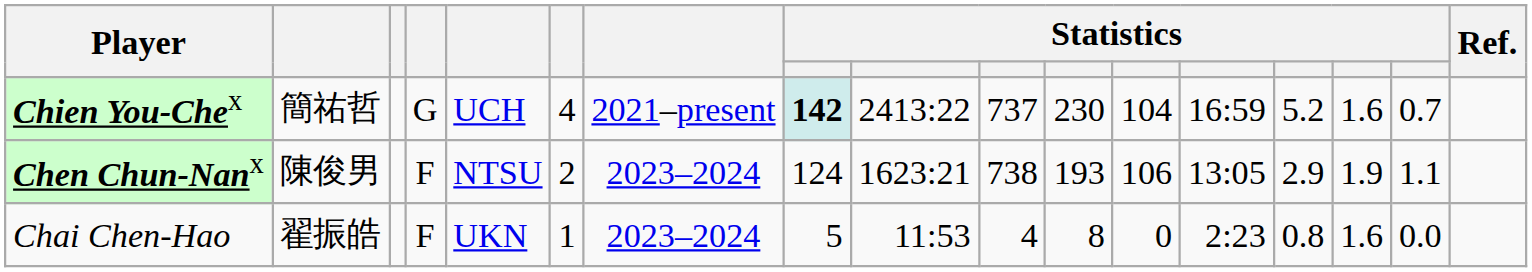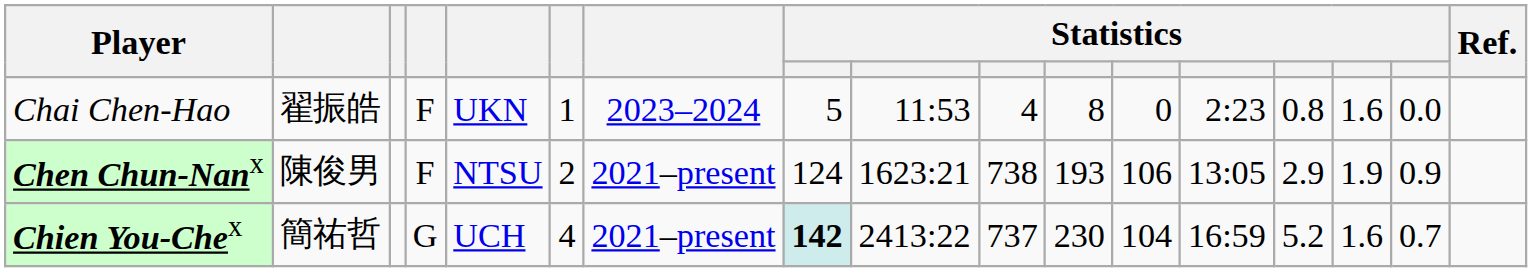rows swapped: Chai Chen-Hao <-> Chien You-Chex
Chen Chun-Nanx | column 7: 2023–2024 -> 2021–present
Chen Chun-Nanx | column 16: 1.1 -> 0.9
